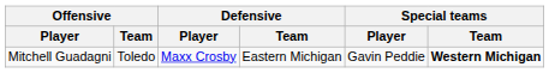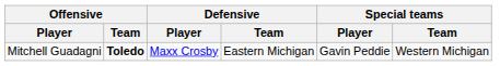Mitchell Guadagni | Offensive / Team: normal -> bold
Mitchell Guadagni | Special teams / Team: bold -> normal
